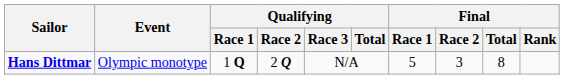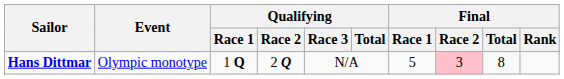Hans Dittmar | Final / Race 2: no background -> pink background
